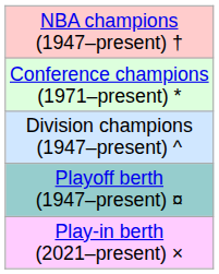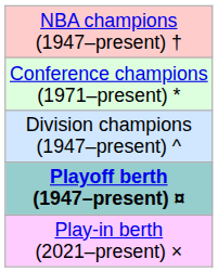row 4 | column 1: normal -> bold
